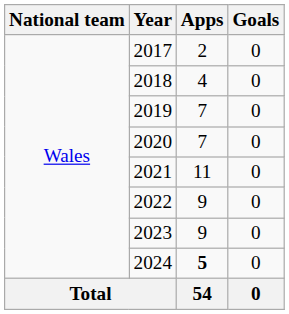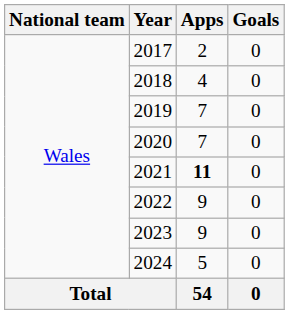2021 | Apps: normal -> bold
2024 | Apps: bold -> normal
